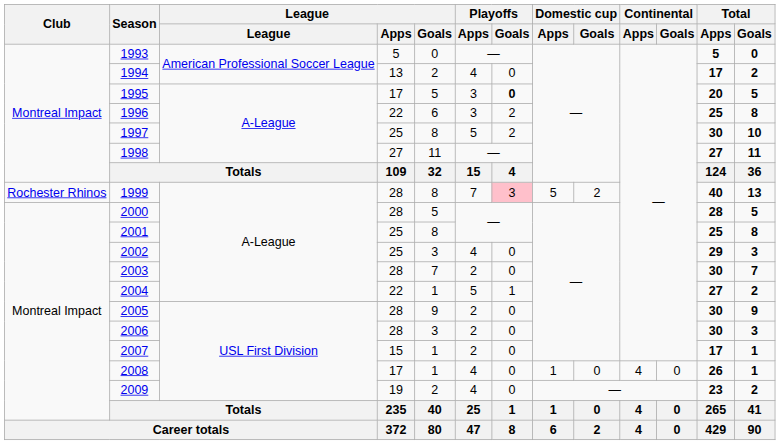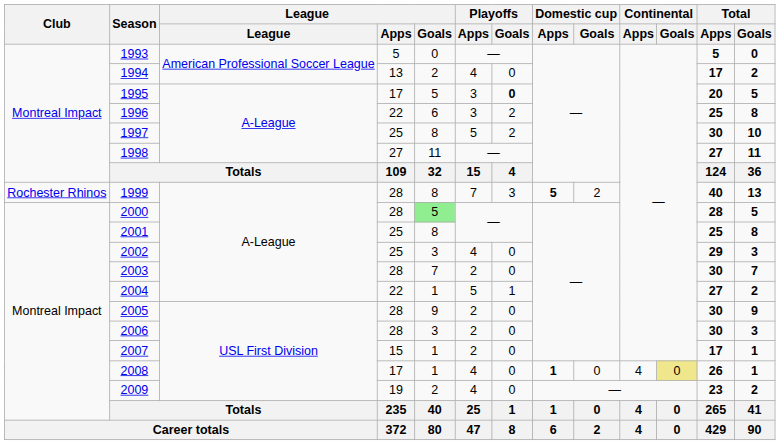1999 | Playoffs / Goals: pink background -> no background
1999 | Domestic cup / Apps: normal -> bold
2000 | League / Goals: no background -> lightgreen background
2008 | Domestic cup / Apps: normal -> bold
2008 | Continental / Goals: no background -> khaki background
